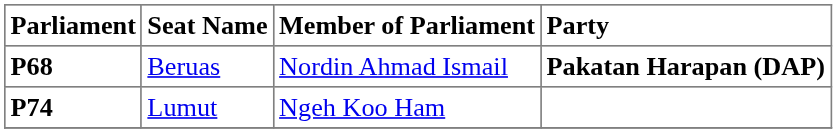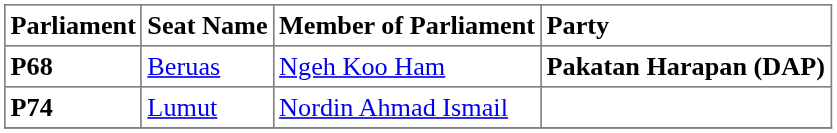P68 | Member of Parliament: Nordin Ahmad Ismail -> Ngeh Koo Ham
P74 | Member of Parliament: Ngeh Koo Ham -> Nordin Ahmad Ismail
